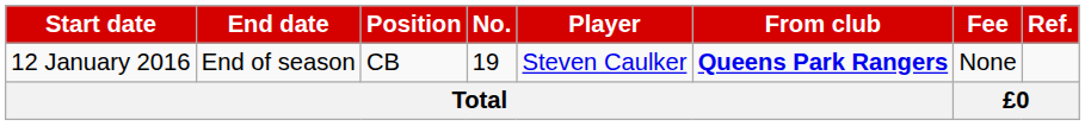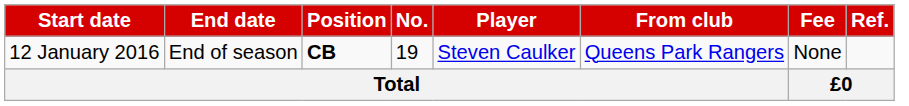12 January 2016 | Position: normal -> bold
12 January 2016 | From club: bold -> normal
